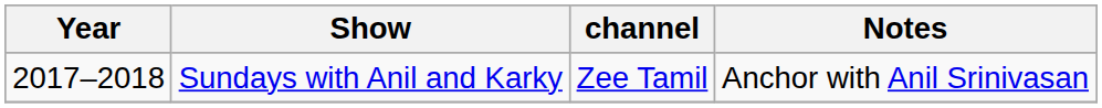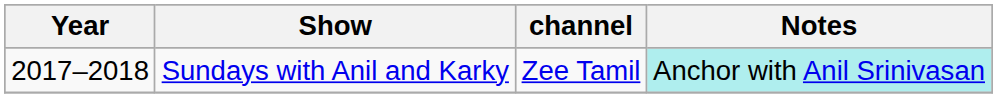Sundays with Anil and Karky | Notes: no background -> paleturquoise background
